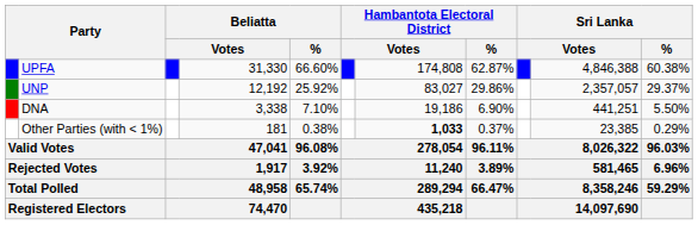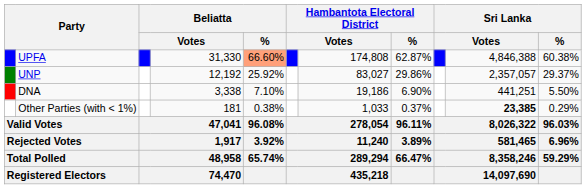UPFA | Beliatta / %: no background -> lightsalmon background
Other Parties (with < 1%) | column 7: bold -> normal
Other Parties (with < 1%) | column 10: normal -> bold
